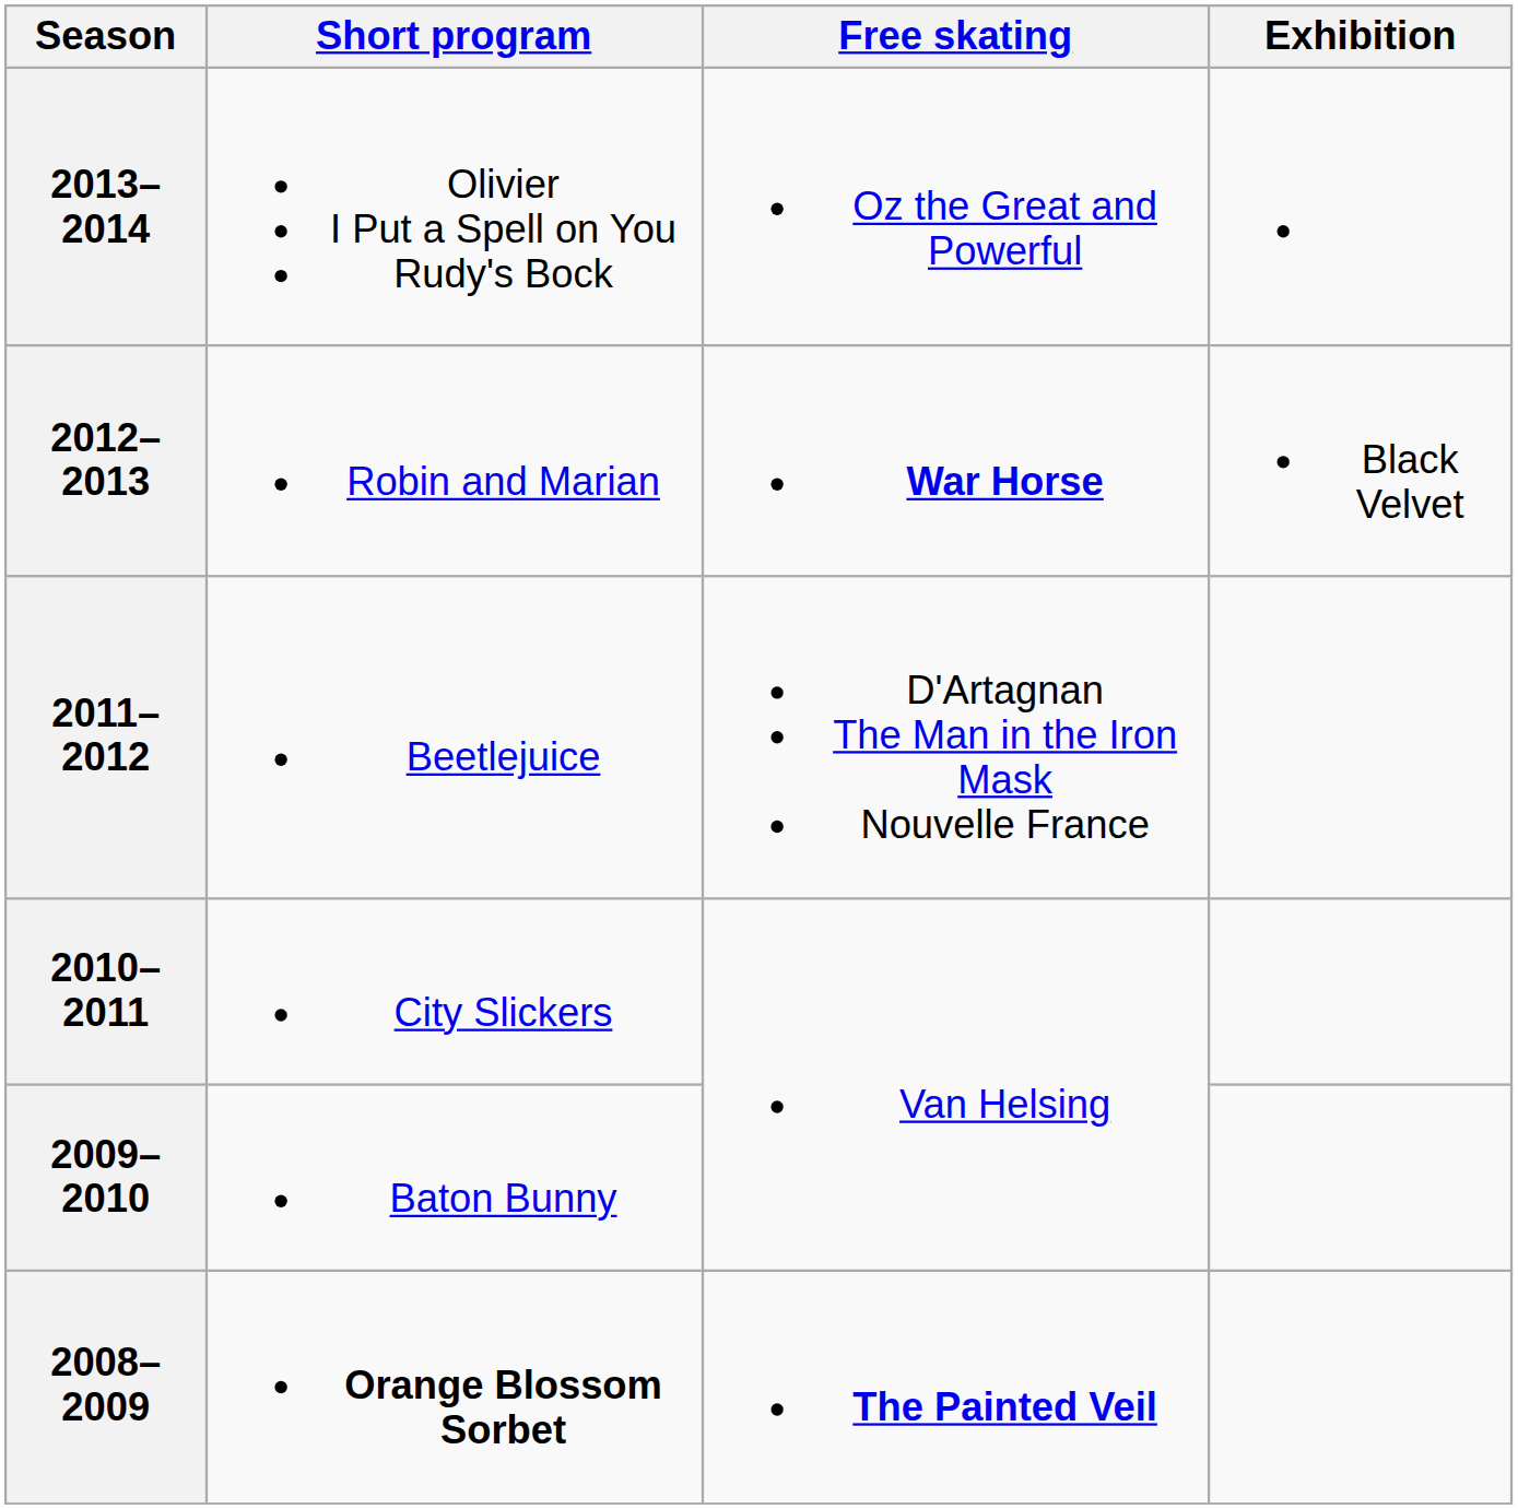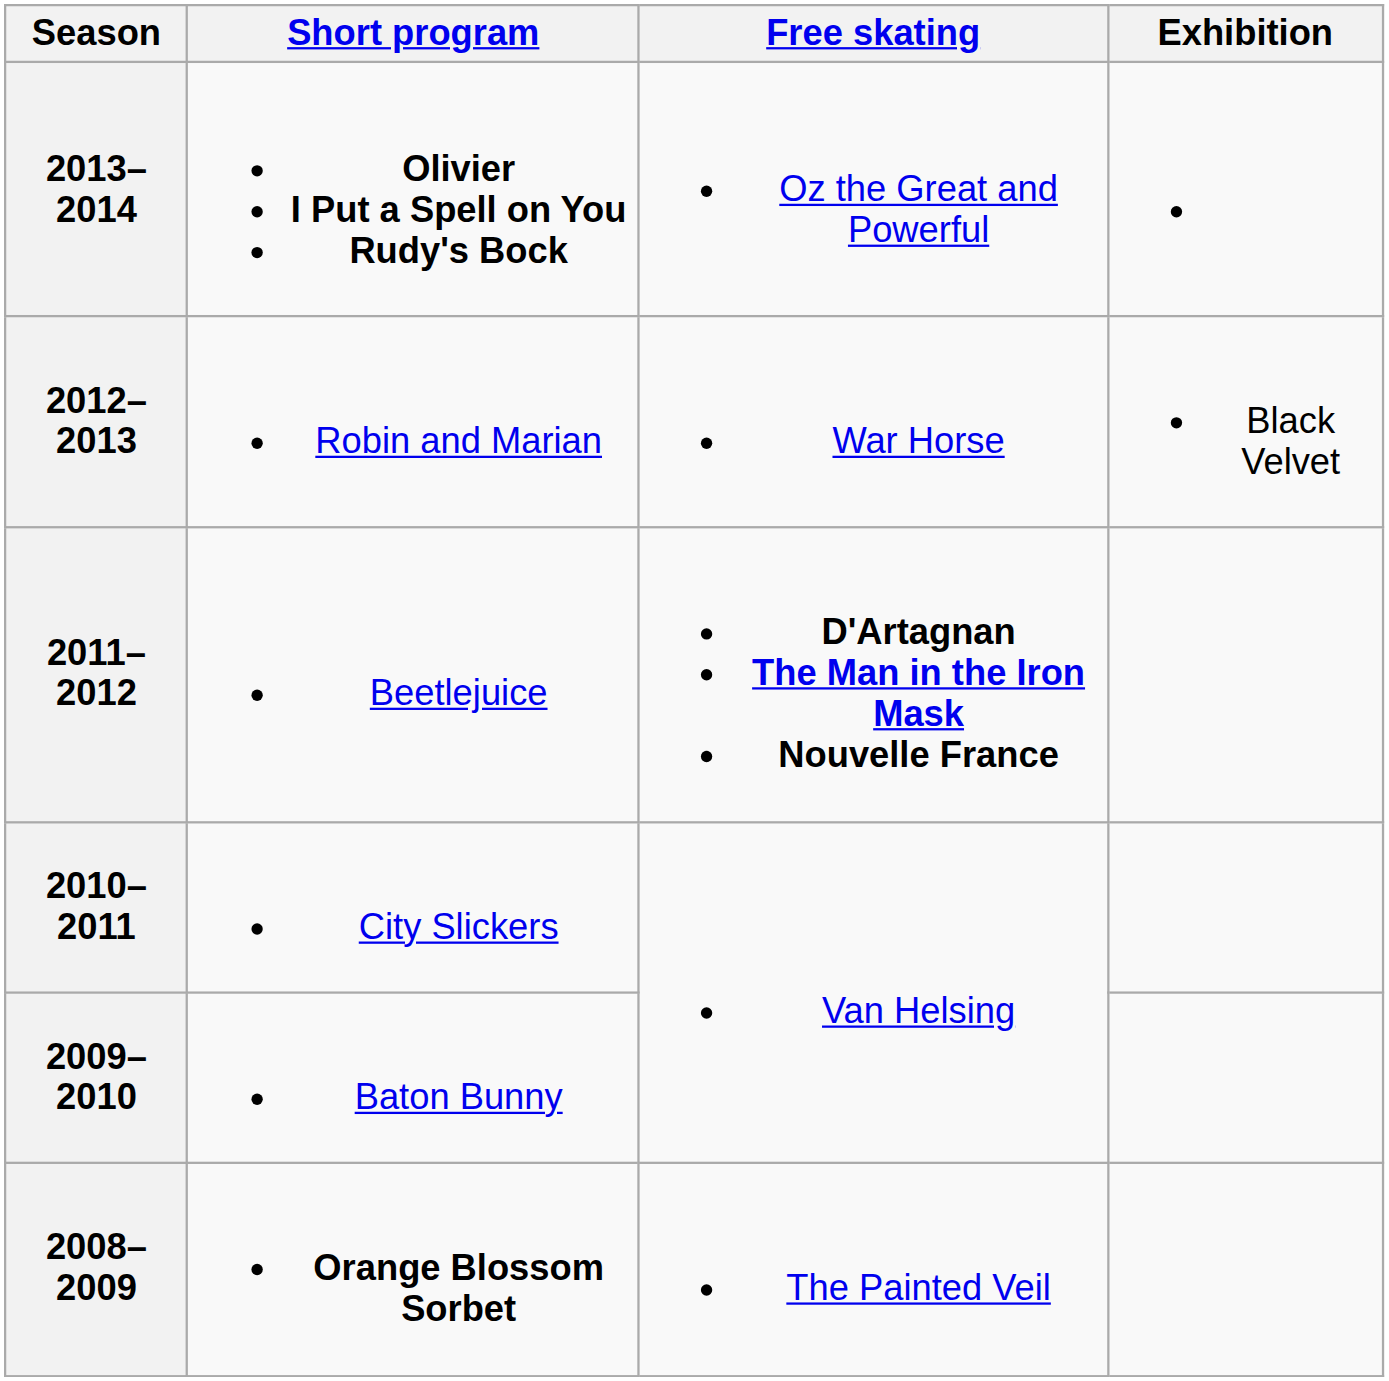2013–2014 | Short program: normal -> bold
2012–2013 | Free skating: bold -> normal
2011–2012 | Free skating: normal -> bold
2008–2009 | Free skating: bold -> normal
